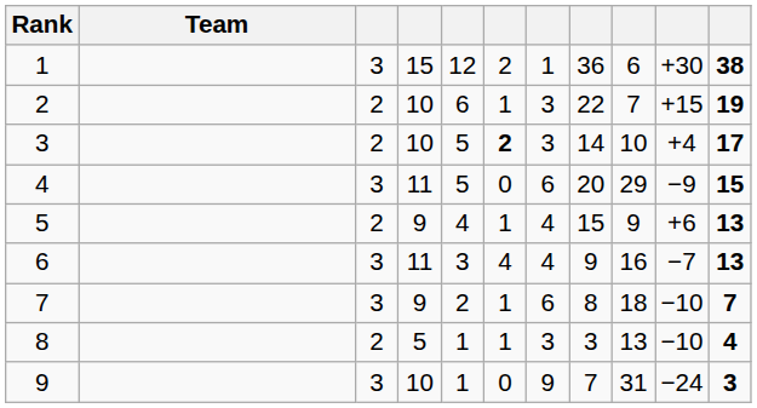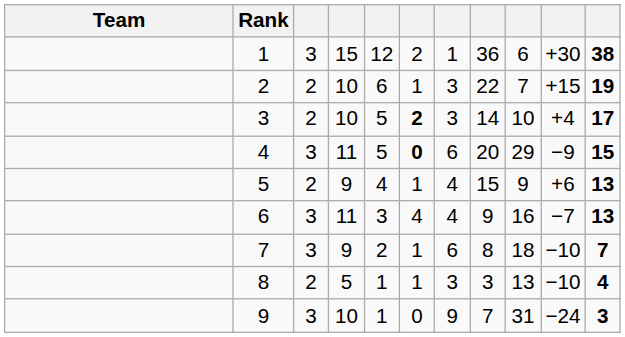columns swapped: Rank <-> Team
row 5 | column 6: normal -> bold
